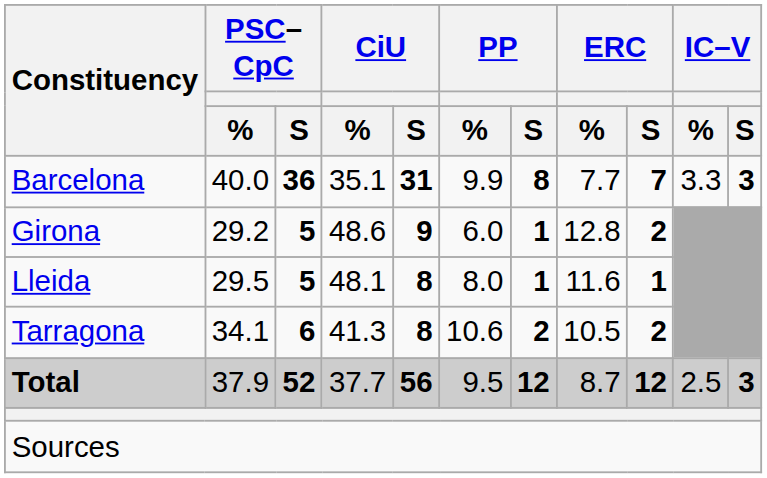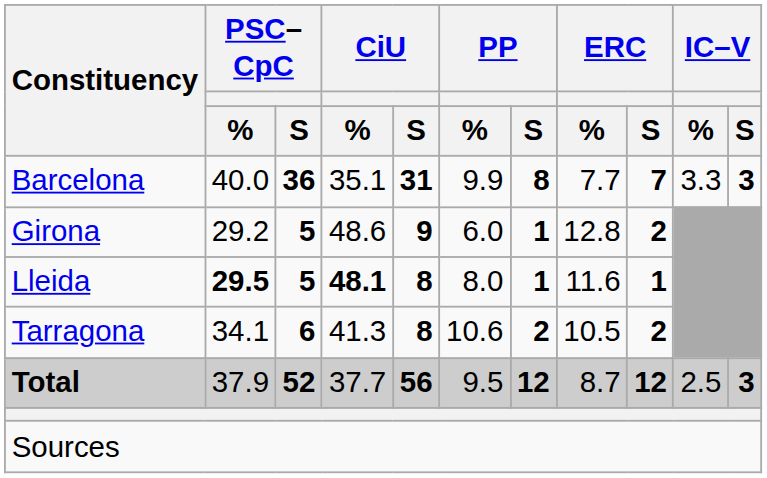Lleida | PSC–CpC / %: normal -> bold
Lleida | CiU / %: normal -> bold
